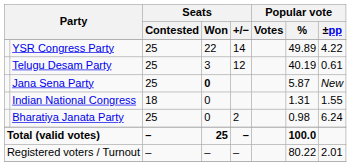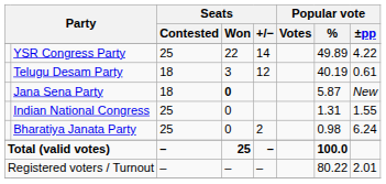Telugu Desam Party | Seats / Contested: 25 -> 18
Jana Sena Party | Seats / Contested: 25 -> 18
Indian National Congress | Seats / Contested: 18 -> 25
